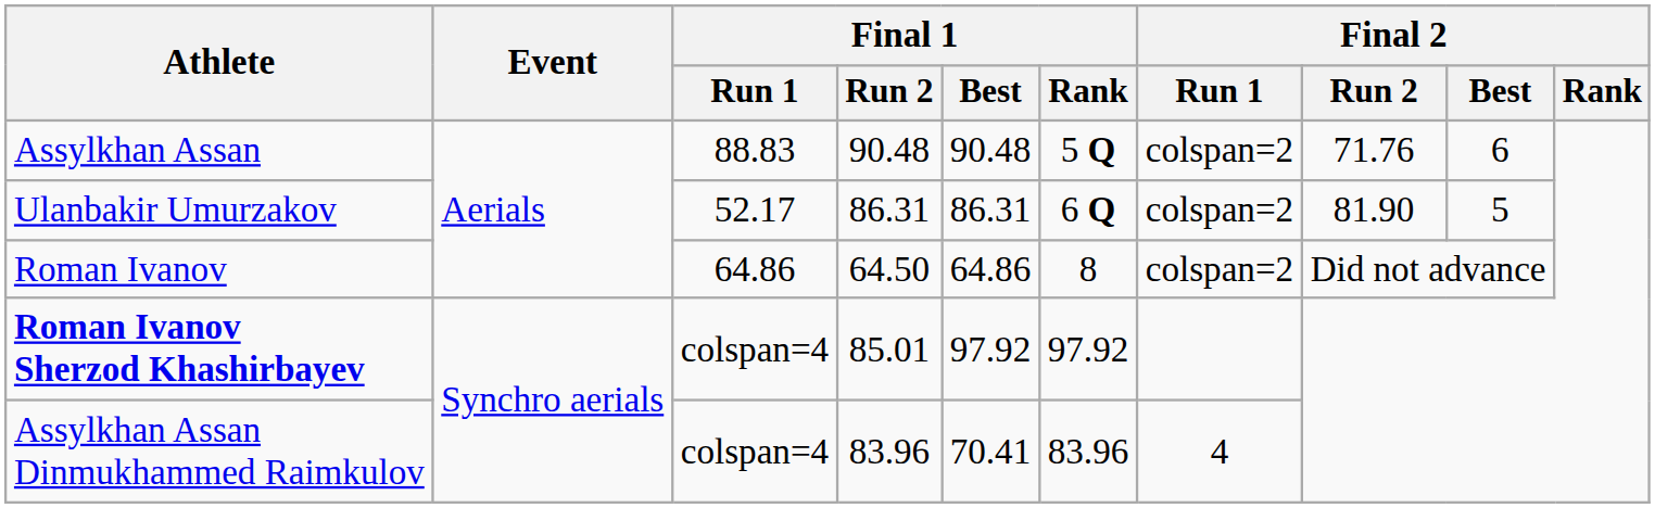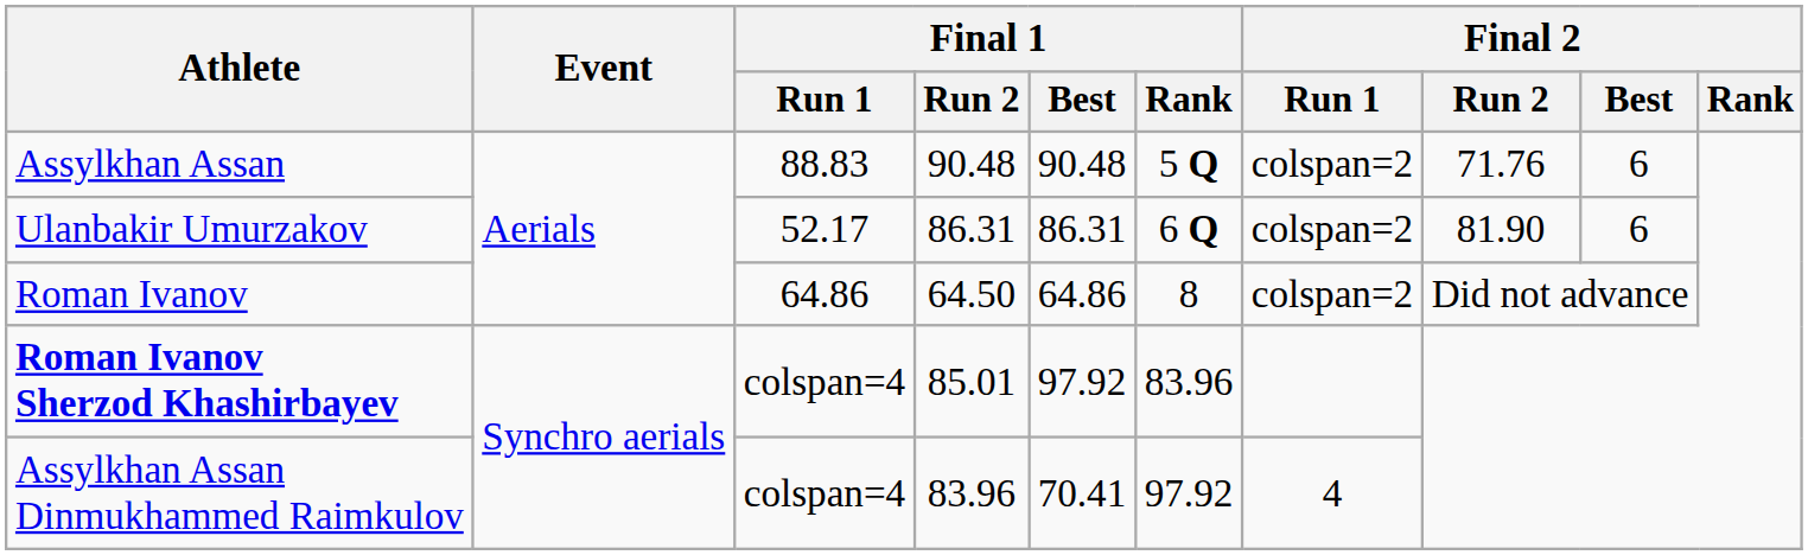Ulanbakir Umurzakov | Final 2 / Best: 5 -> 6
Roman Ivanov Sherzod Khashirbayev | Final 1 / Rank: 97.92 -> 83.96
Assylkhan Assan Dinmukhammed Raimkulov | Final 1 / Rank: 83.96 -> 97.92
